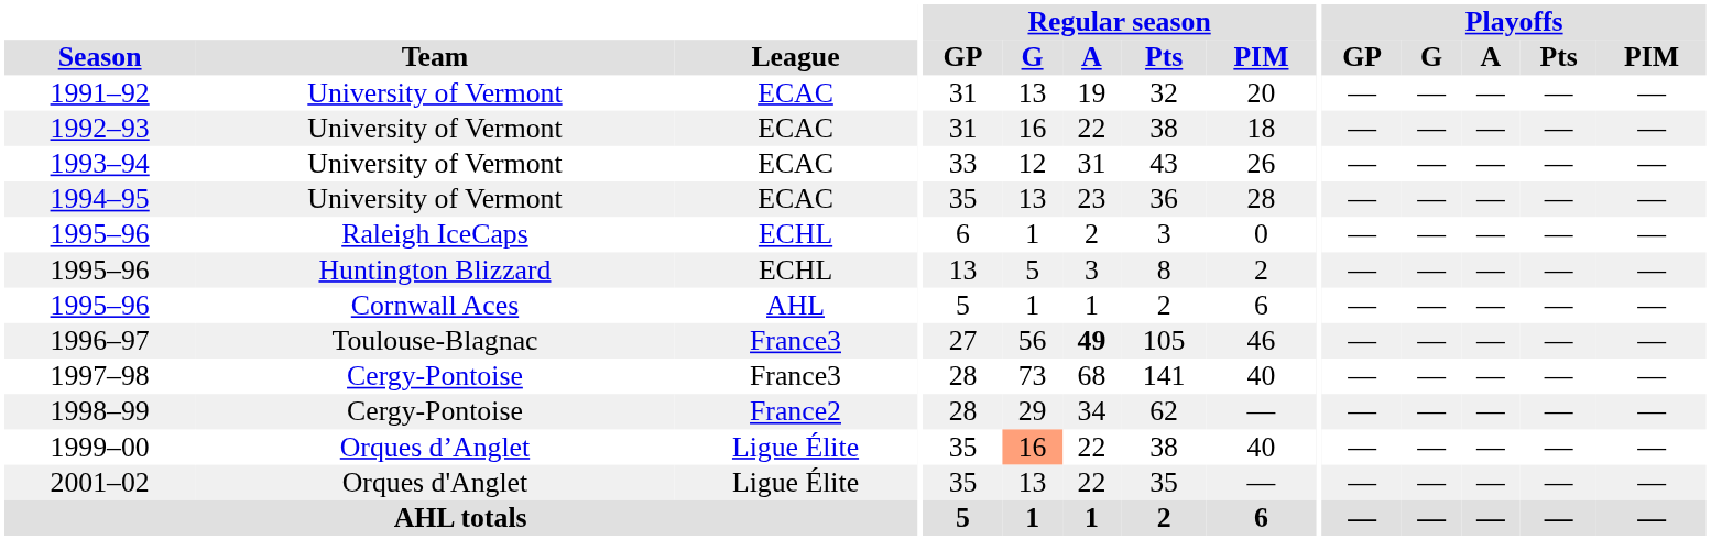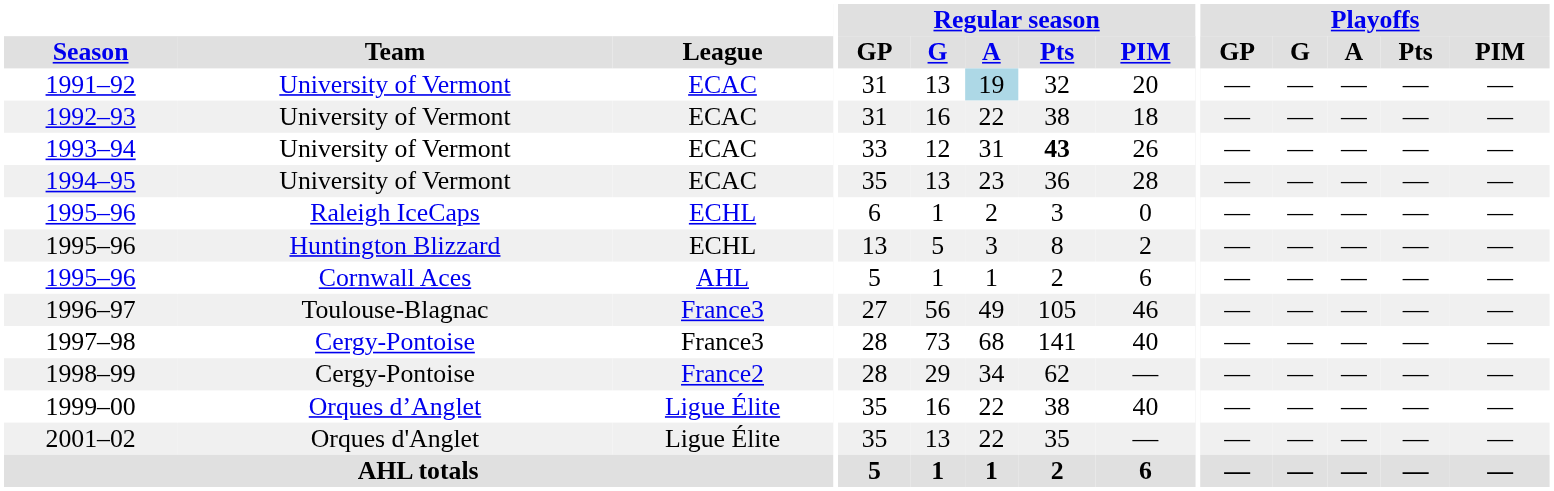1991–92 | Regular season / A: no background -> lightblue background
1993–94 | Regular season / Pts: normal -> bold
1996–97 | Regular season / A: bold -> normal
1999–00 | Regular season / G: lightsalmon background -> no background
